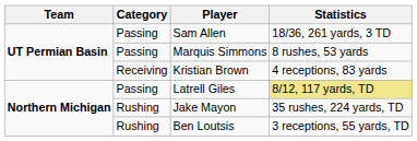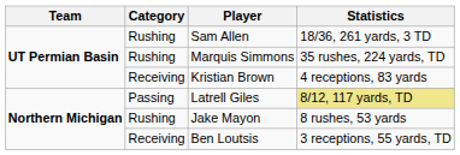Sam Allen | Category: Passing -> Rushing
Marquis Simmons | Category: Passing -> Rushing
Marquis Simmons | Statistics: 8 rushes, 53 yards -> 35 rushes, 224 yards, TD
Jake Mayon | Statistics: 35 rushes, 224 yards, TD -> 8 rushes, 53 yards
Ben Loutsis | Category: Rushing -> Receiving
